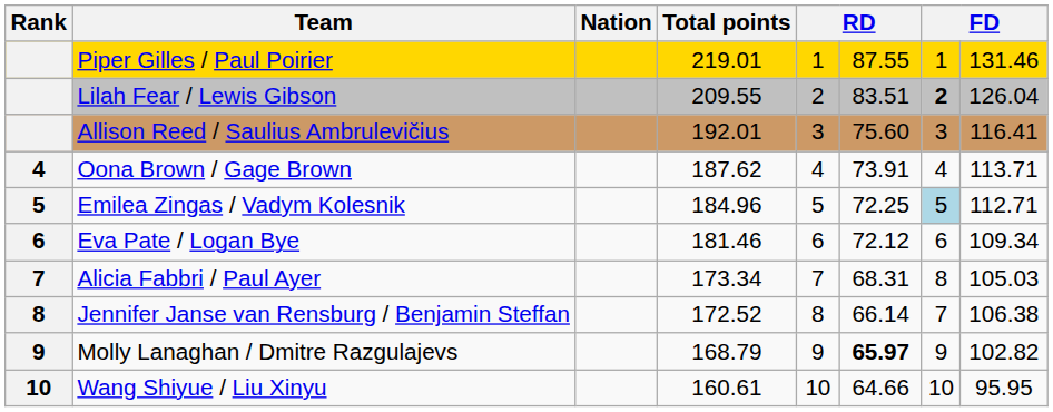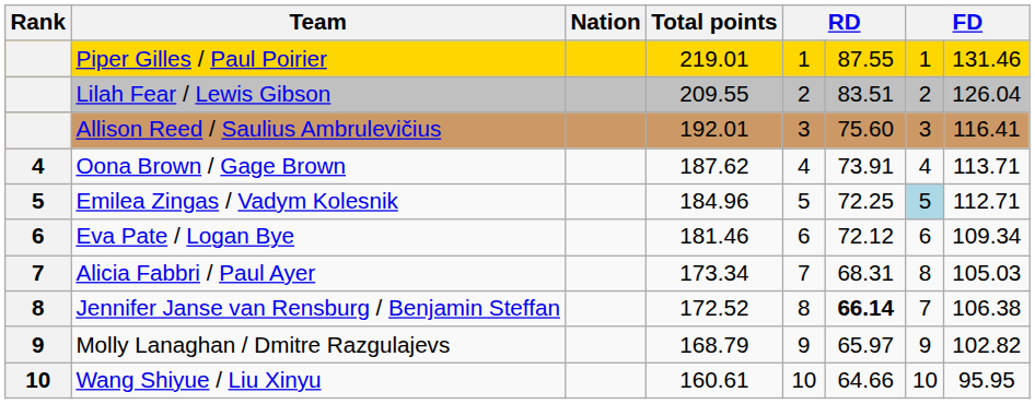Lilah Fear / Lewis Gibson | column 7: bold -> normal
Jennifer Janse van Rensburg / Benjamin Steffan | column 6: normal -> bold
Molly Lanaghan / Dmitre Razgulajevs | column 6: bold -> normal
